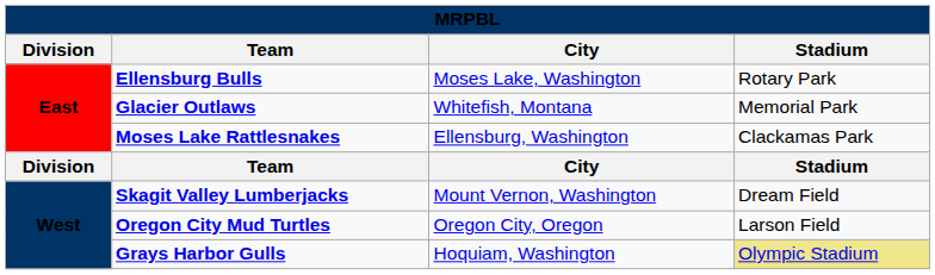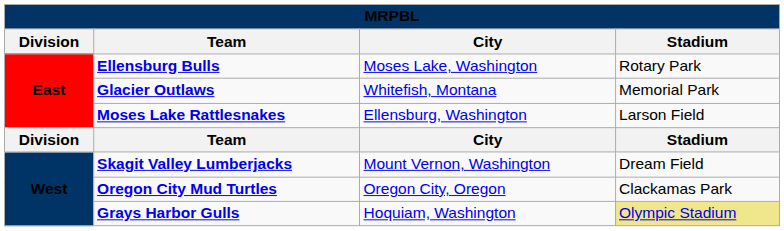Moses Lake Rattlesnakes | Stadium: Clackamas Park -> Larson Field
Oregon City Mud Turtles | Stadium: Larson Field -> Clackamas Park
